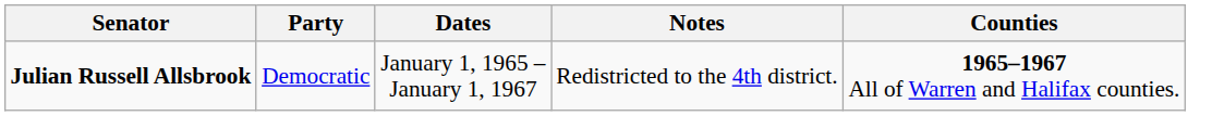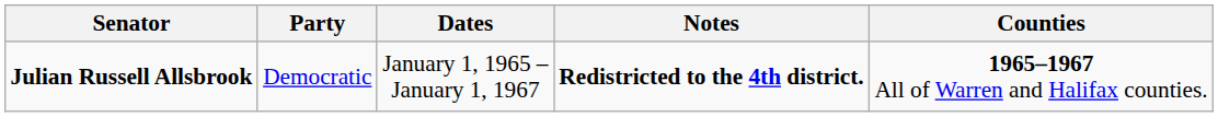Julian Russell Allsbrook | Notes: normal -> bold
